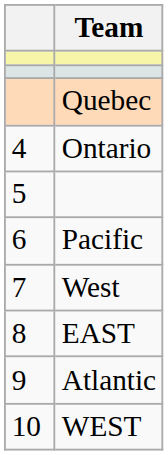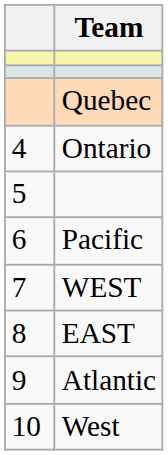row 8 | Team: West -> WEST
row 11 | Team: WEST -> West
